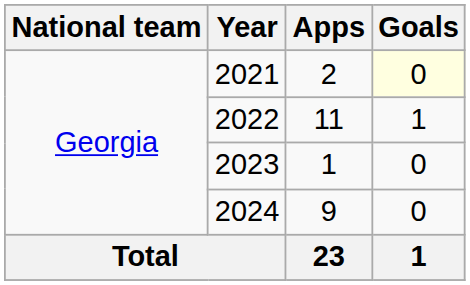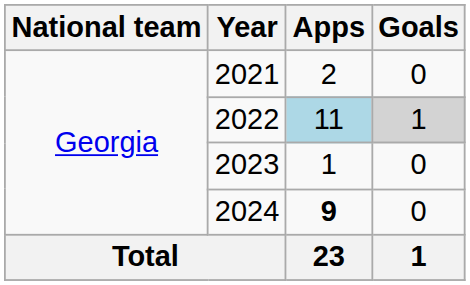2021 | Goals: lightyellow background -> no background
2022 | Apps: no background -> lightblue background
2022 | Goals: no background -> lightgrey background
2024 | Apps: normal -> bold
